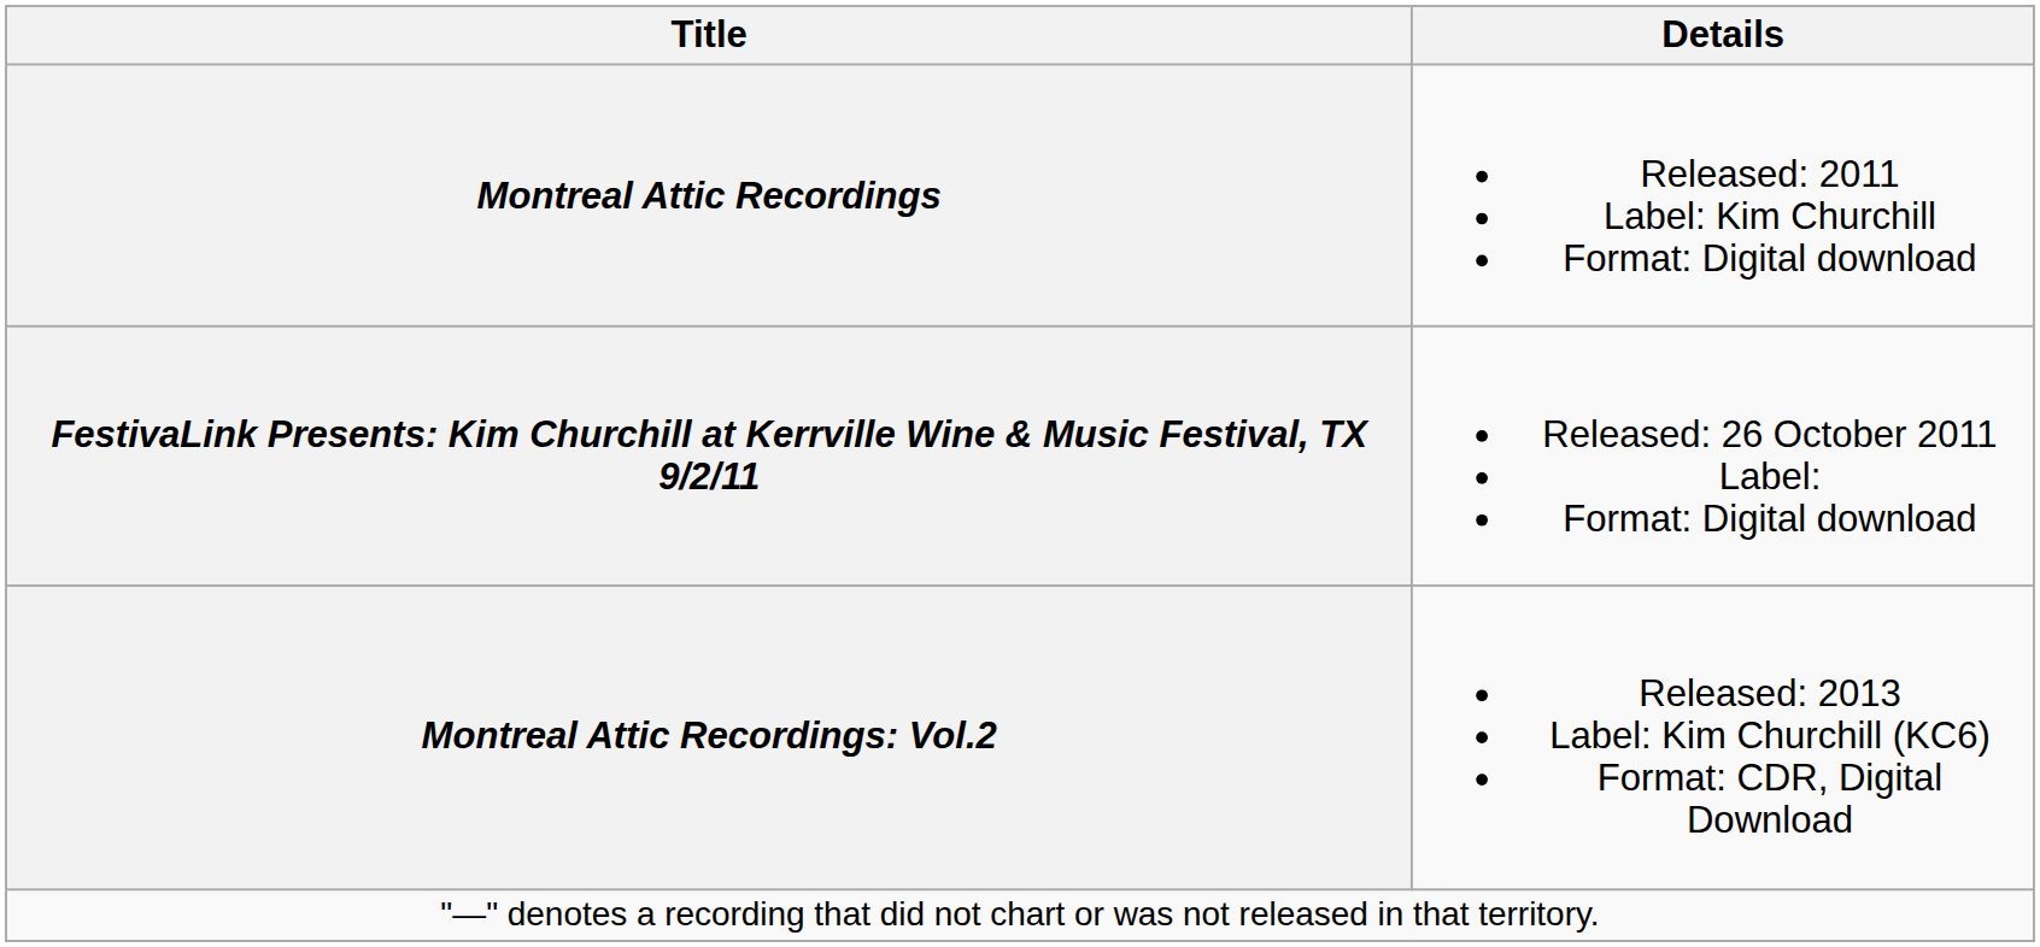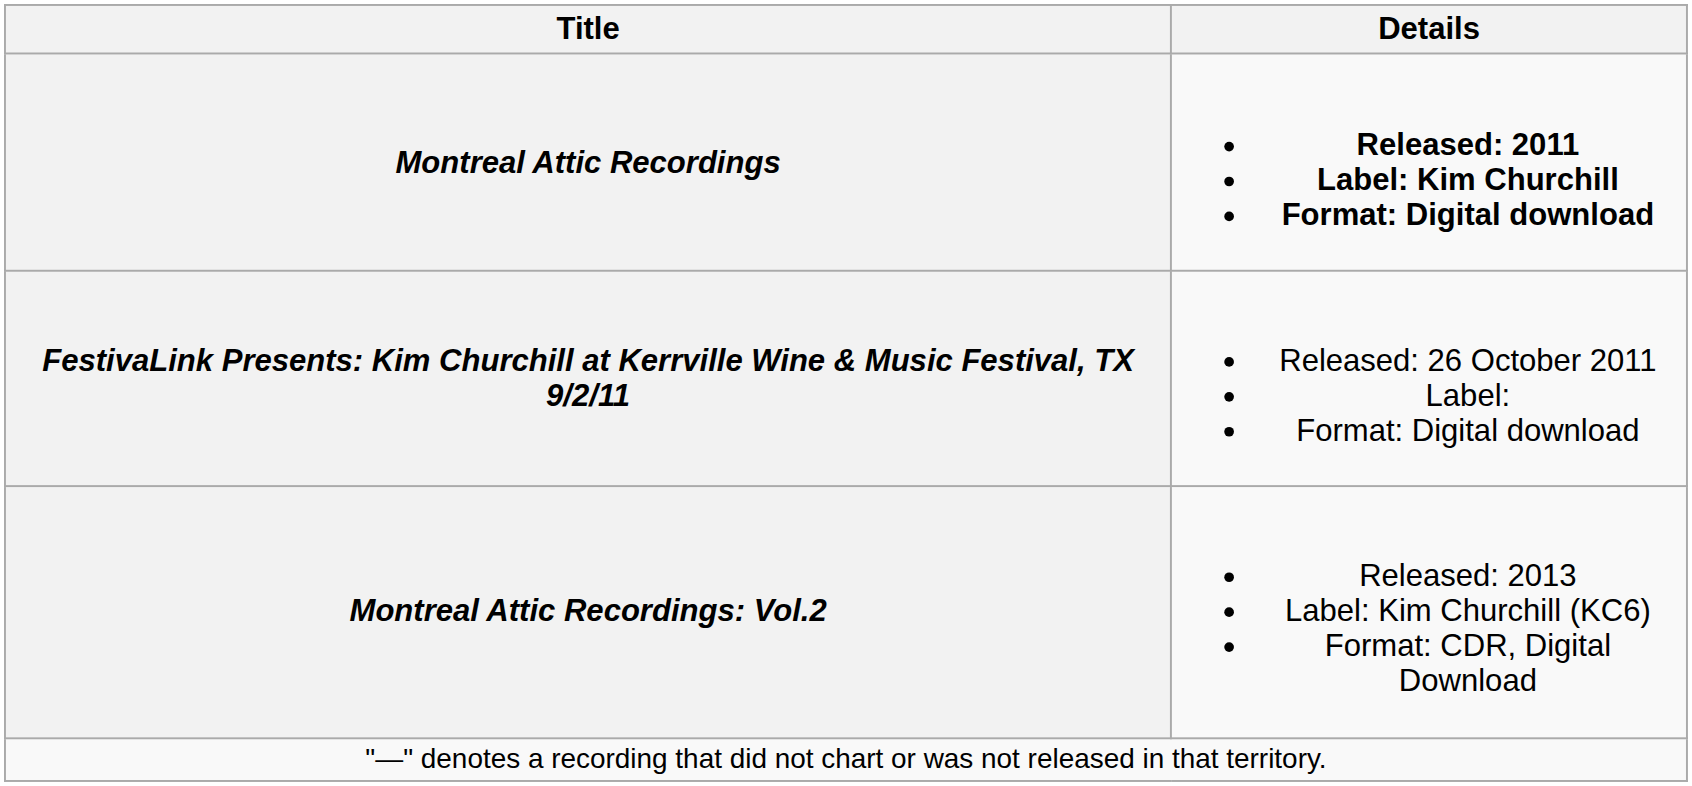Montreal Attic Recordings | Details: normal -> bold
